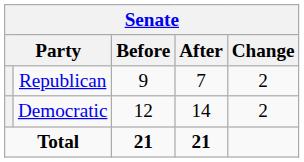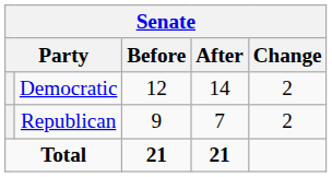rows swapped: Democratic <-> Republican
